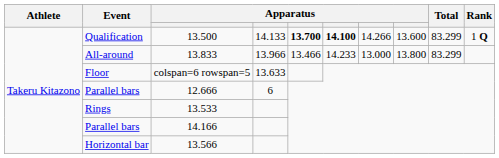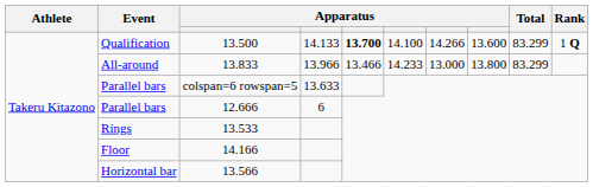13.500 | column 6: bold -> normal
colspan=6 rowspan=5 | Event: Floor -> Parallel bars
14.166 | Event: Parallel bars -> Floor
